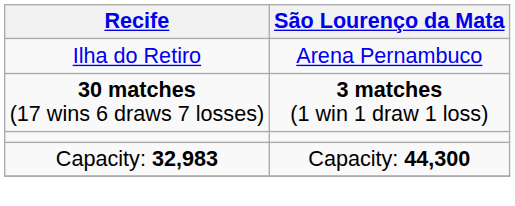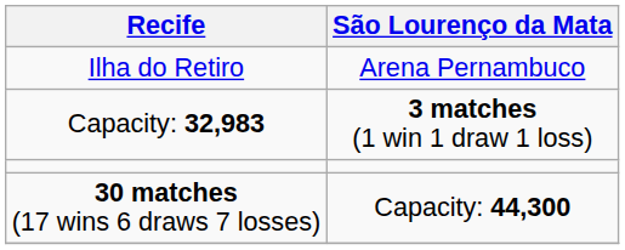row 3 | Recife: 30 matches (17 wins 6 draws 7 losses) -> Capacity: 32,983
row 5 | Recife: Capacity: 32,983 -> 30 matches (17 wins 6 draws 7 losses)
